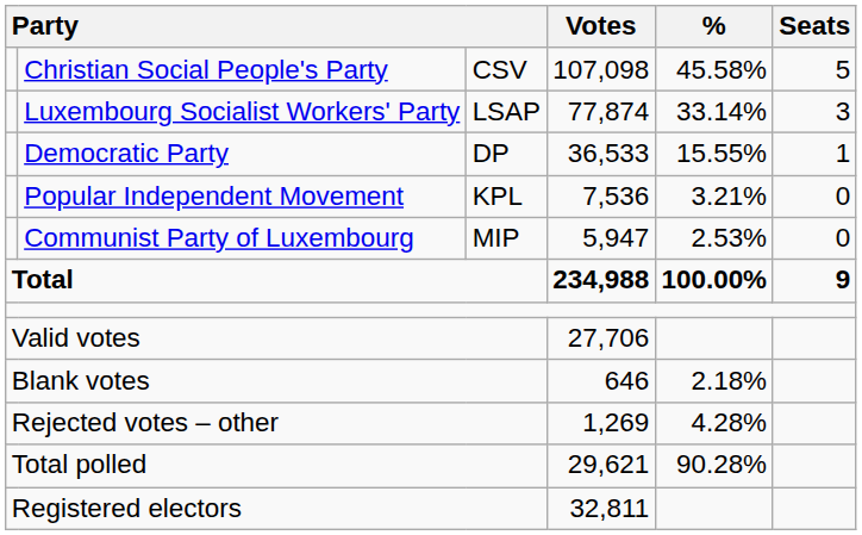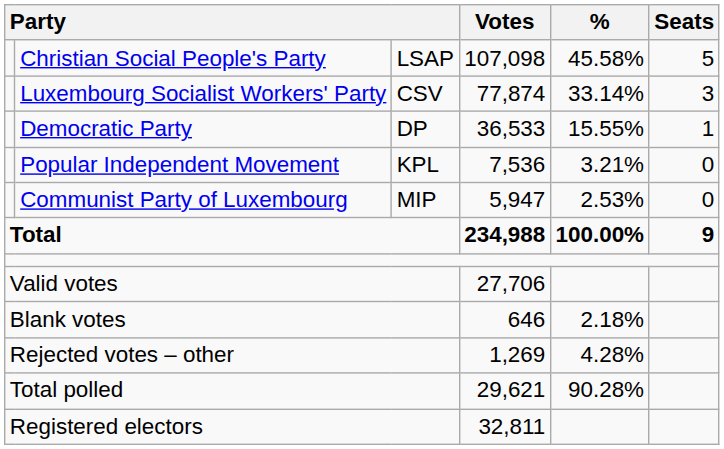Christian Social People's Party | column 3: CSV -> LSAP
Luxembourg Socialist Workers' Party | column 3: LSAP -> CSV
